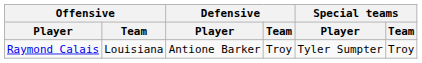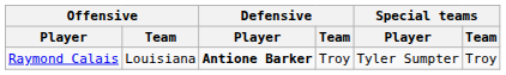Raymond Calais | Defensive / Player: normal -> bold
